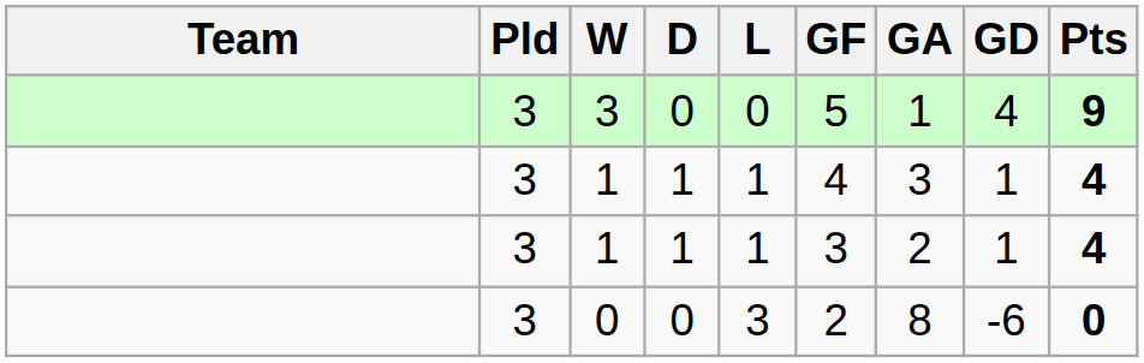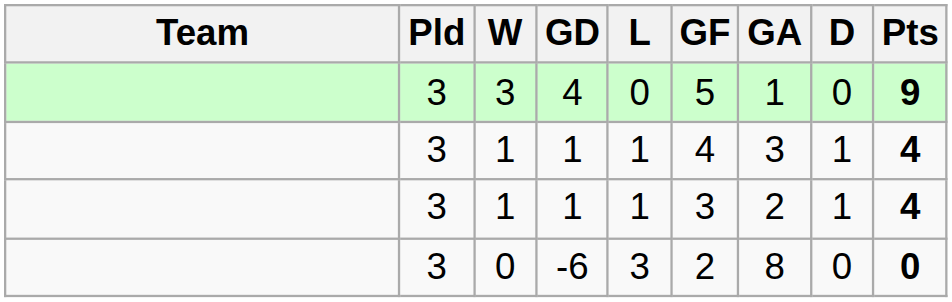columns swapped: D <-> GD
